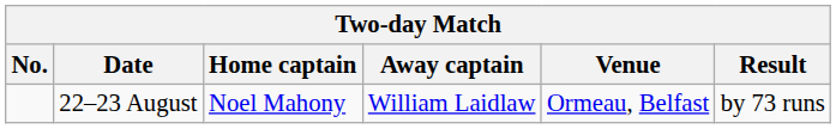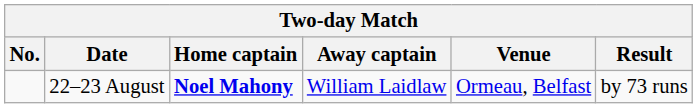22–23 August | Home captain: normal -> bold
